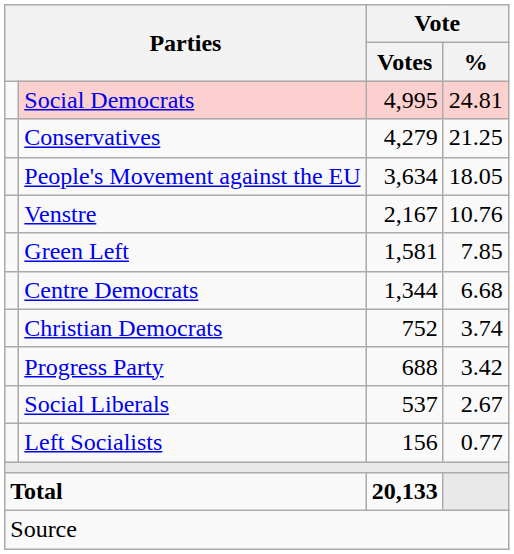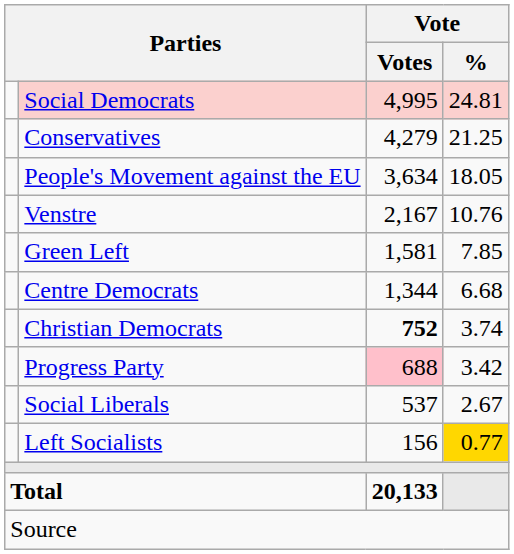Christian Democrats | Vote / Votes: normal -> bold
Progress Party | Vote / Votes: no background -> pink background
Left Socialists | Vote / %: no background -> gold background
